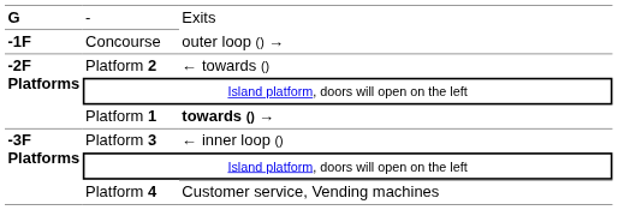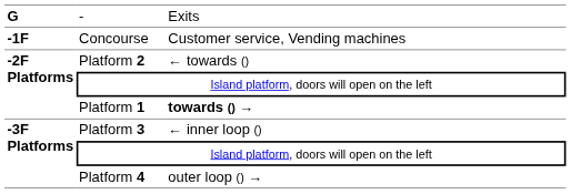Concourse | column 3: outer loop () → -> Customer service, Vending machines
Platform 4 | column 3: Customer service, Vending machines -> outer loop () →
